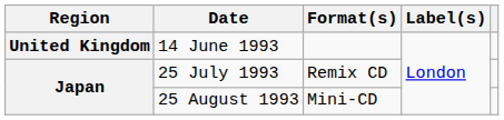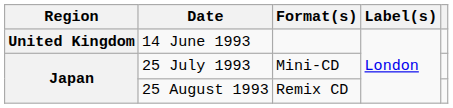25 July 1993 | Format(s): Remix CD -> Mini-CD
25 August 1993 | Format(s): Mini-CD -> Remix CD
